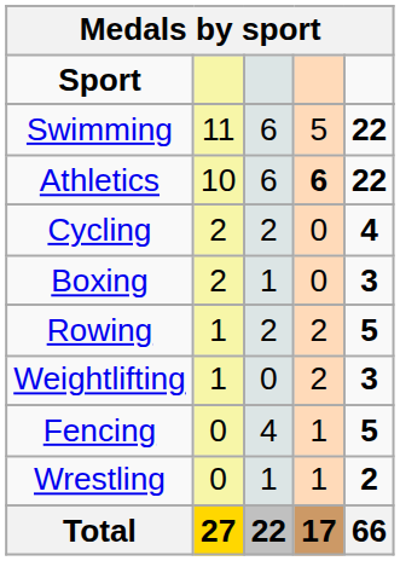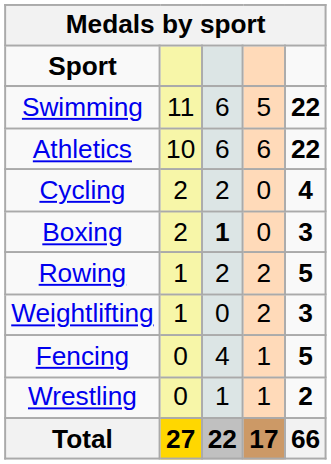Athletics | column 4: bold -> normal
Boxing | column 3: normal -> bold
